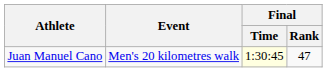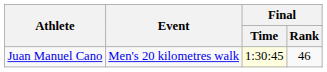Juan Manuel Cano | Final / Rank: 47 -> 46
